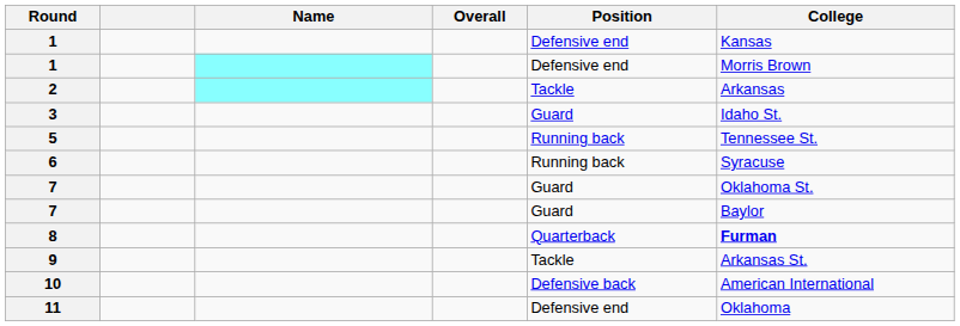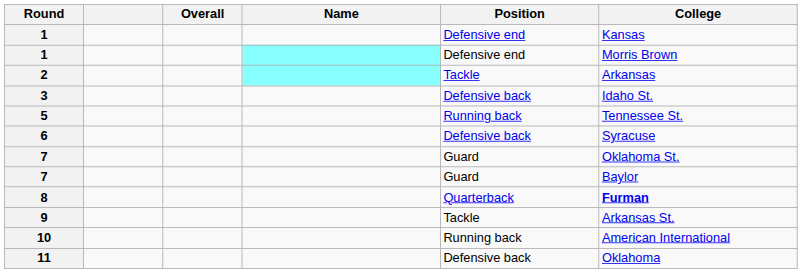columns swapped: Overall <-> Name
3 | Position: Guard -> Defensive back
6 | Position: Running back -> Defensive back
10 | Position: Defensive back -> Running back
11 | Position: Defensive end -> Defensive back
